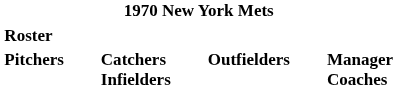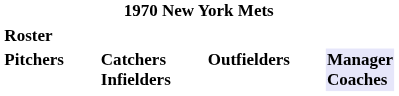Pitchers | column 4: no background -> lavender background
